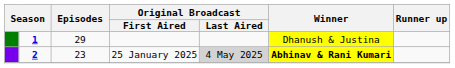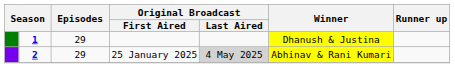25 January 2025 | Episodes: 23 -> 29
25 January 2025 | Winner: bold -> normal
